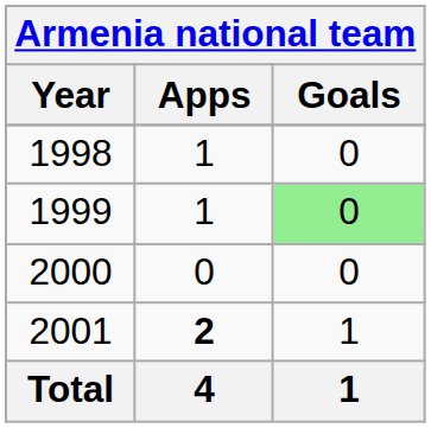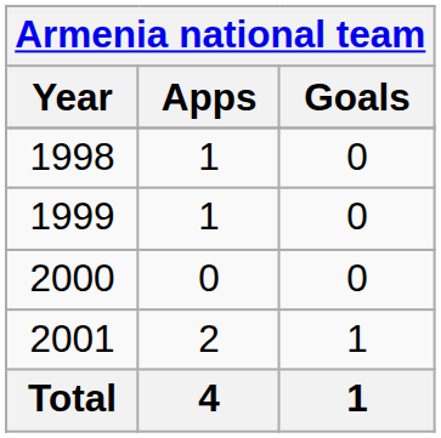1999 | Goals: lightgreen background -> no background
2001 | Apps: bold -> normal
